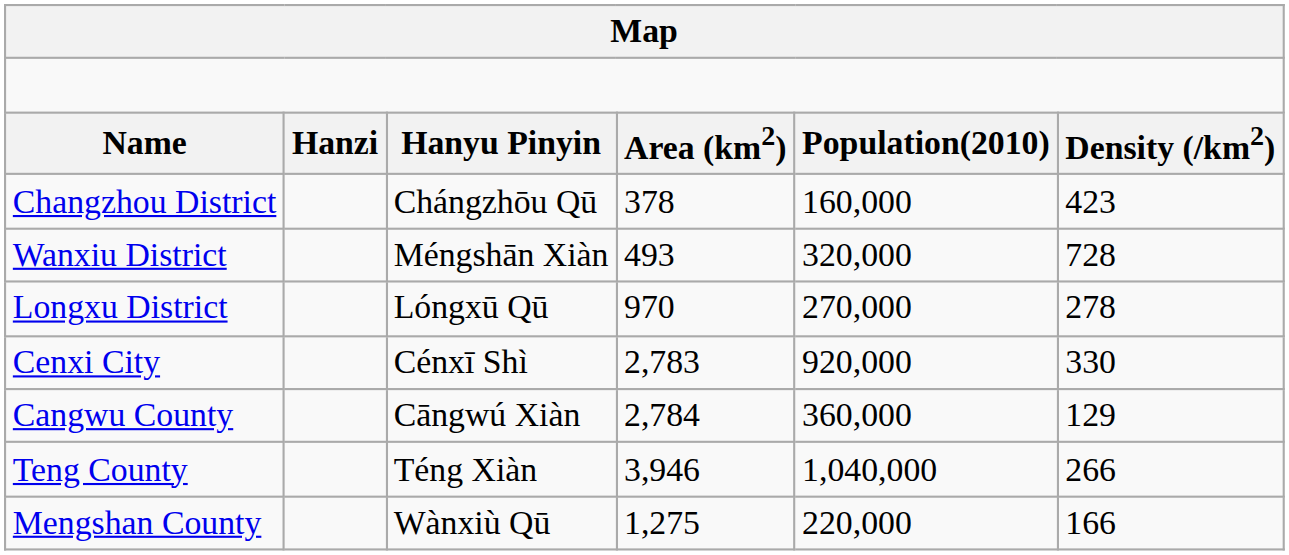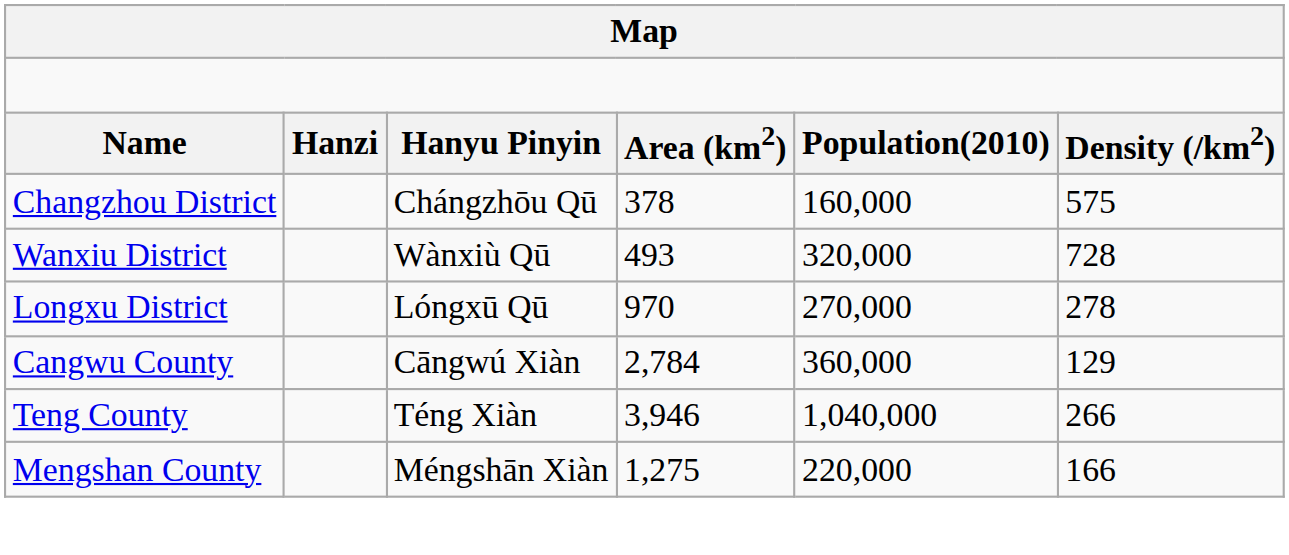Changzhou District | column 6: 423 -> 575
Wanxiu District | column 3: Méngshān Xiàn -> Wànxiù Qū
- row: Cenxi City | Cénxī Shì | 2,783 | 920,000 | 330
Mengshan County | column 3: Wànxiù Qū -> Méngshān Xiàn
